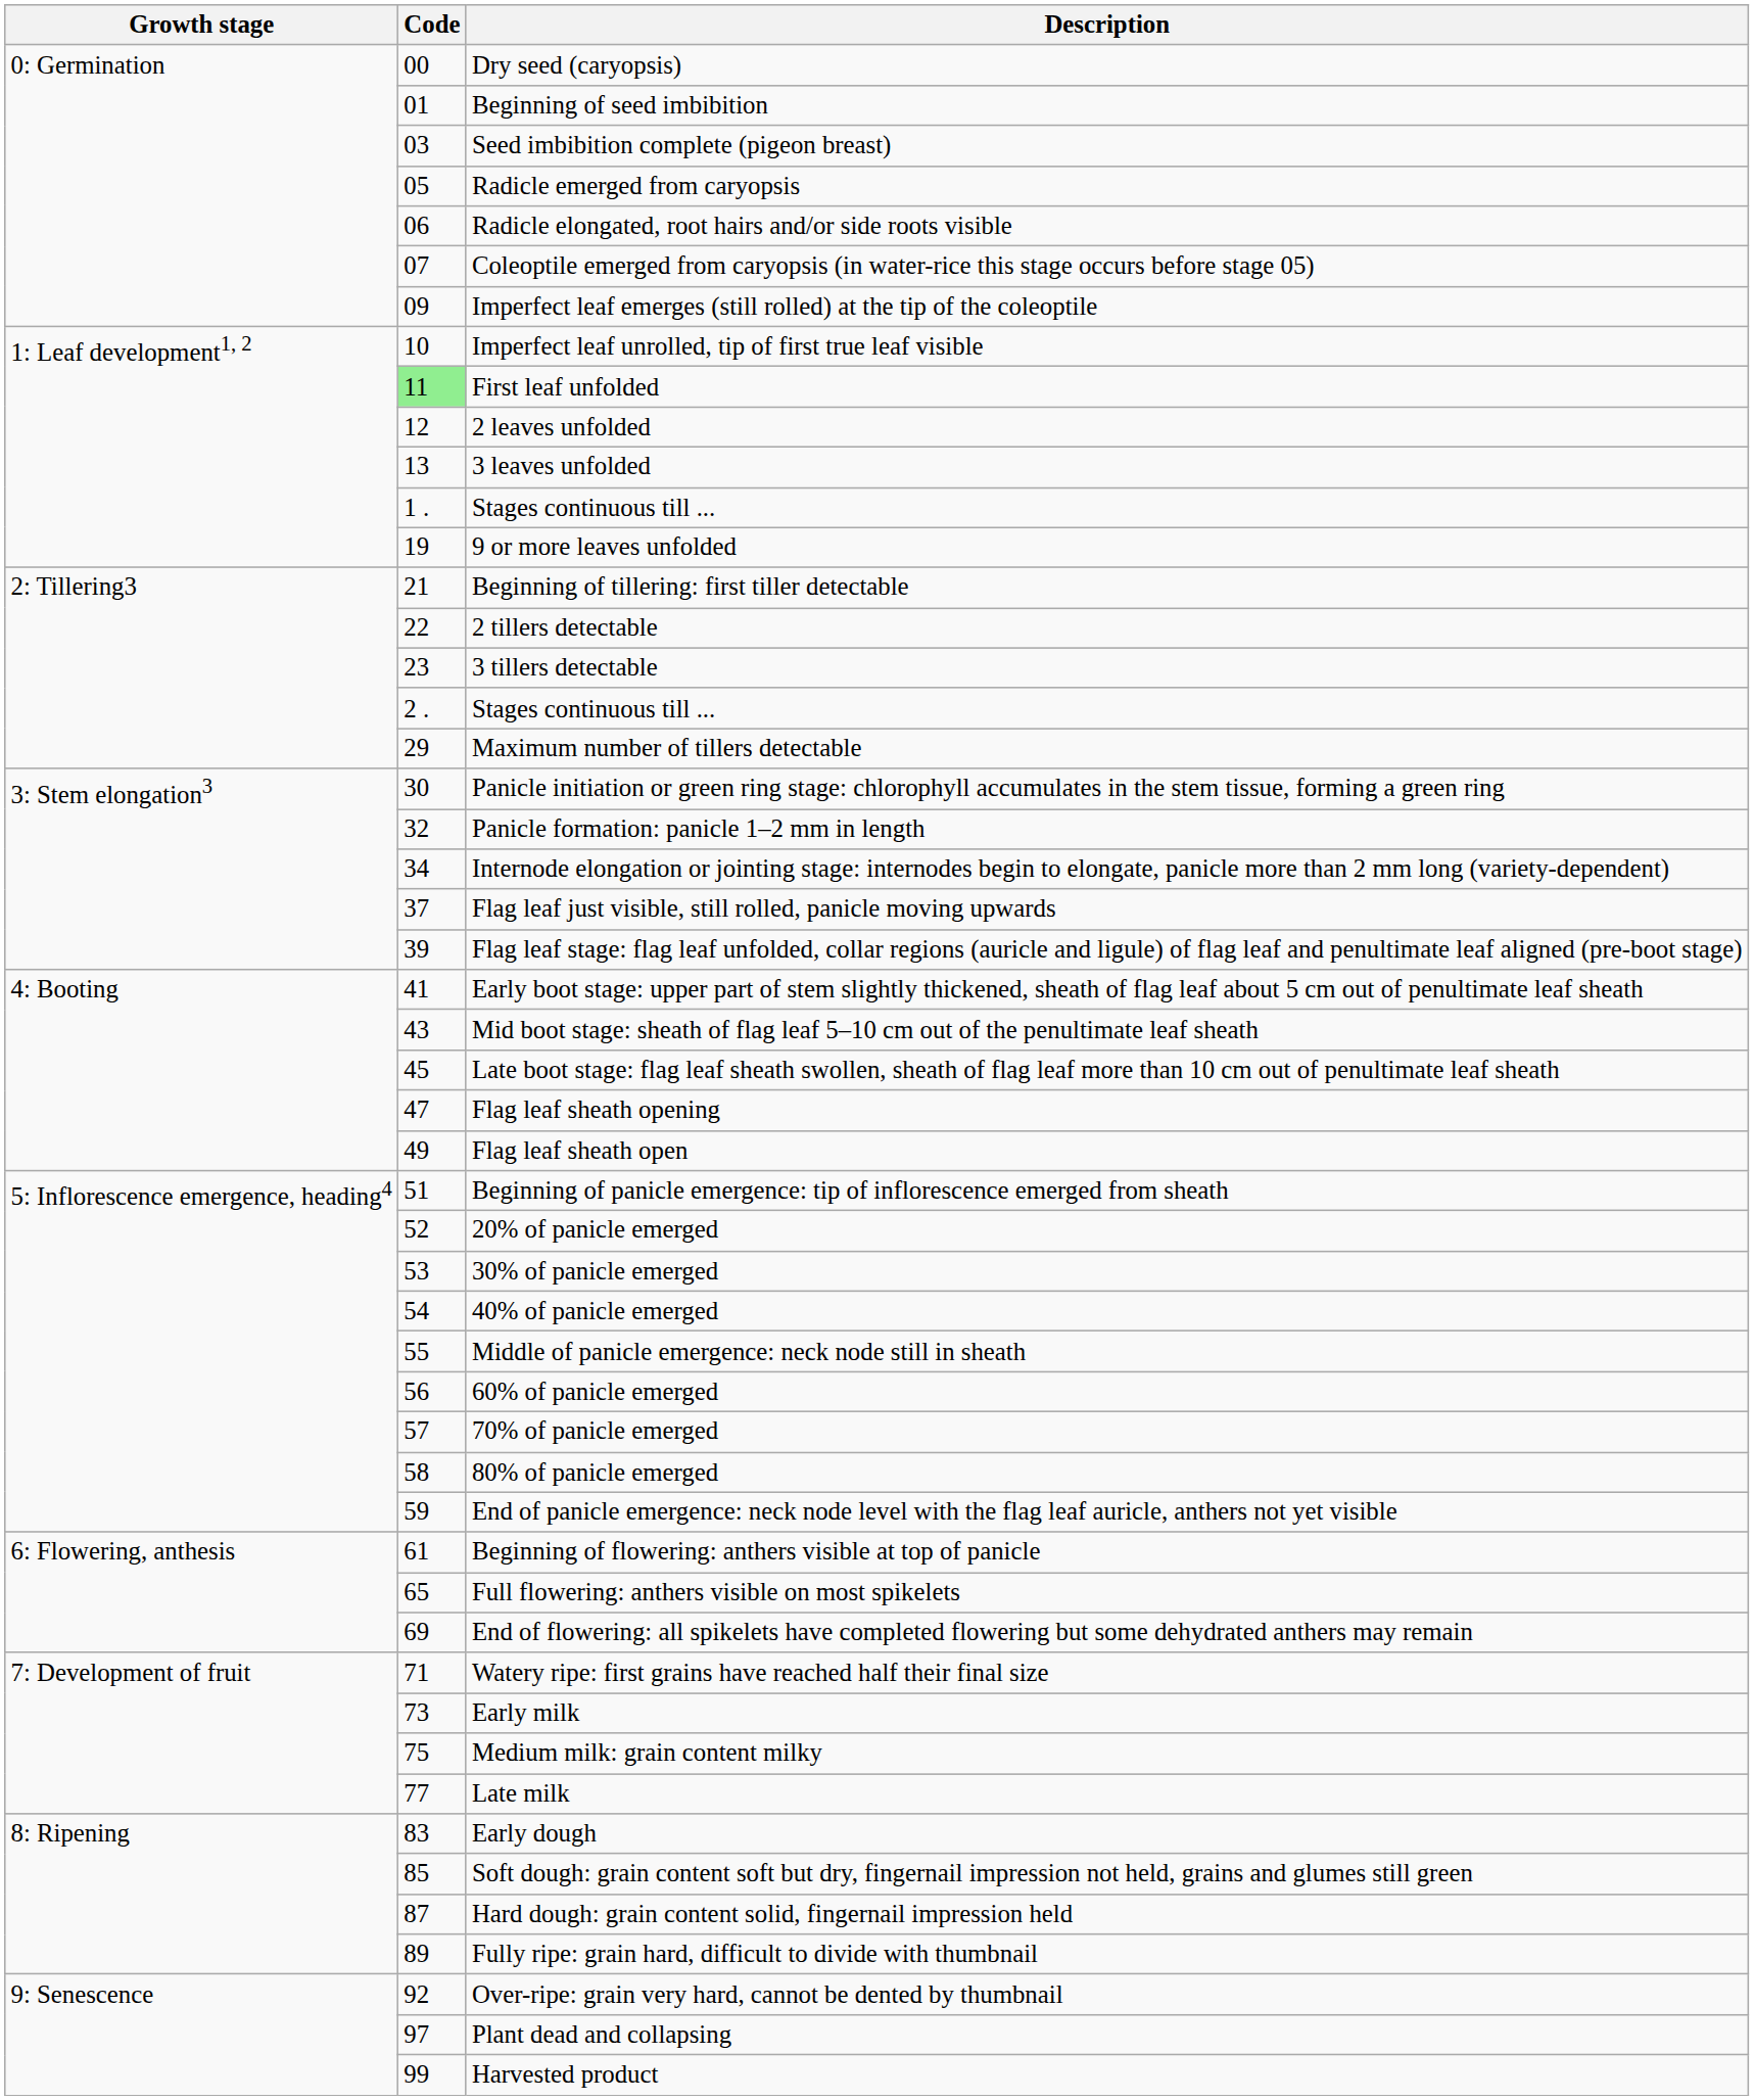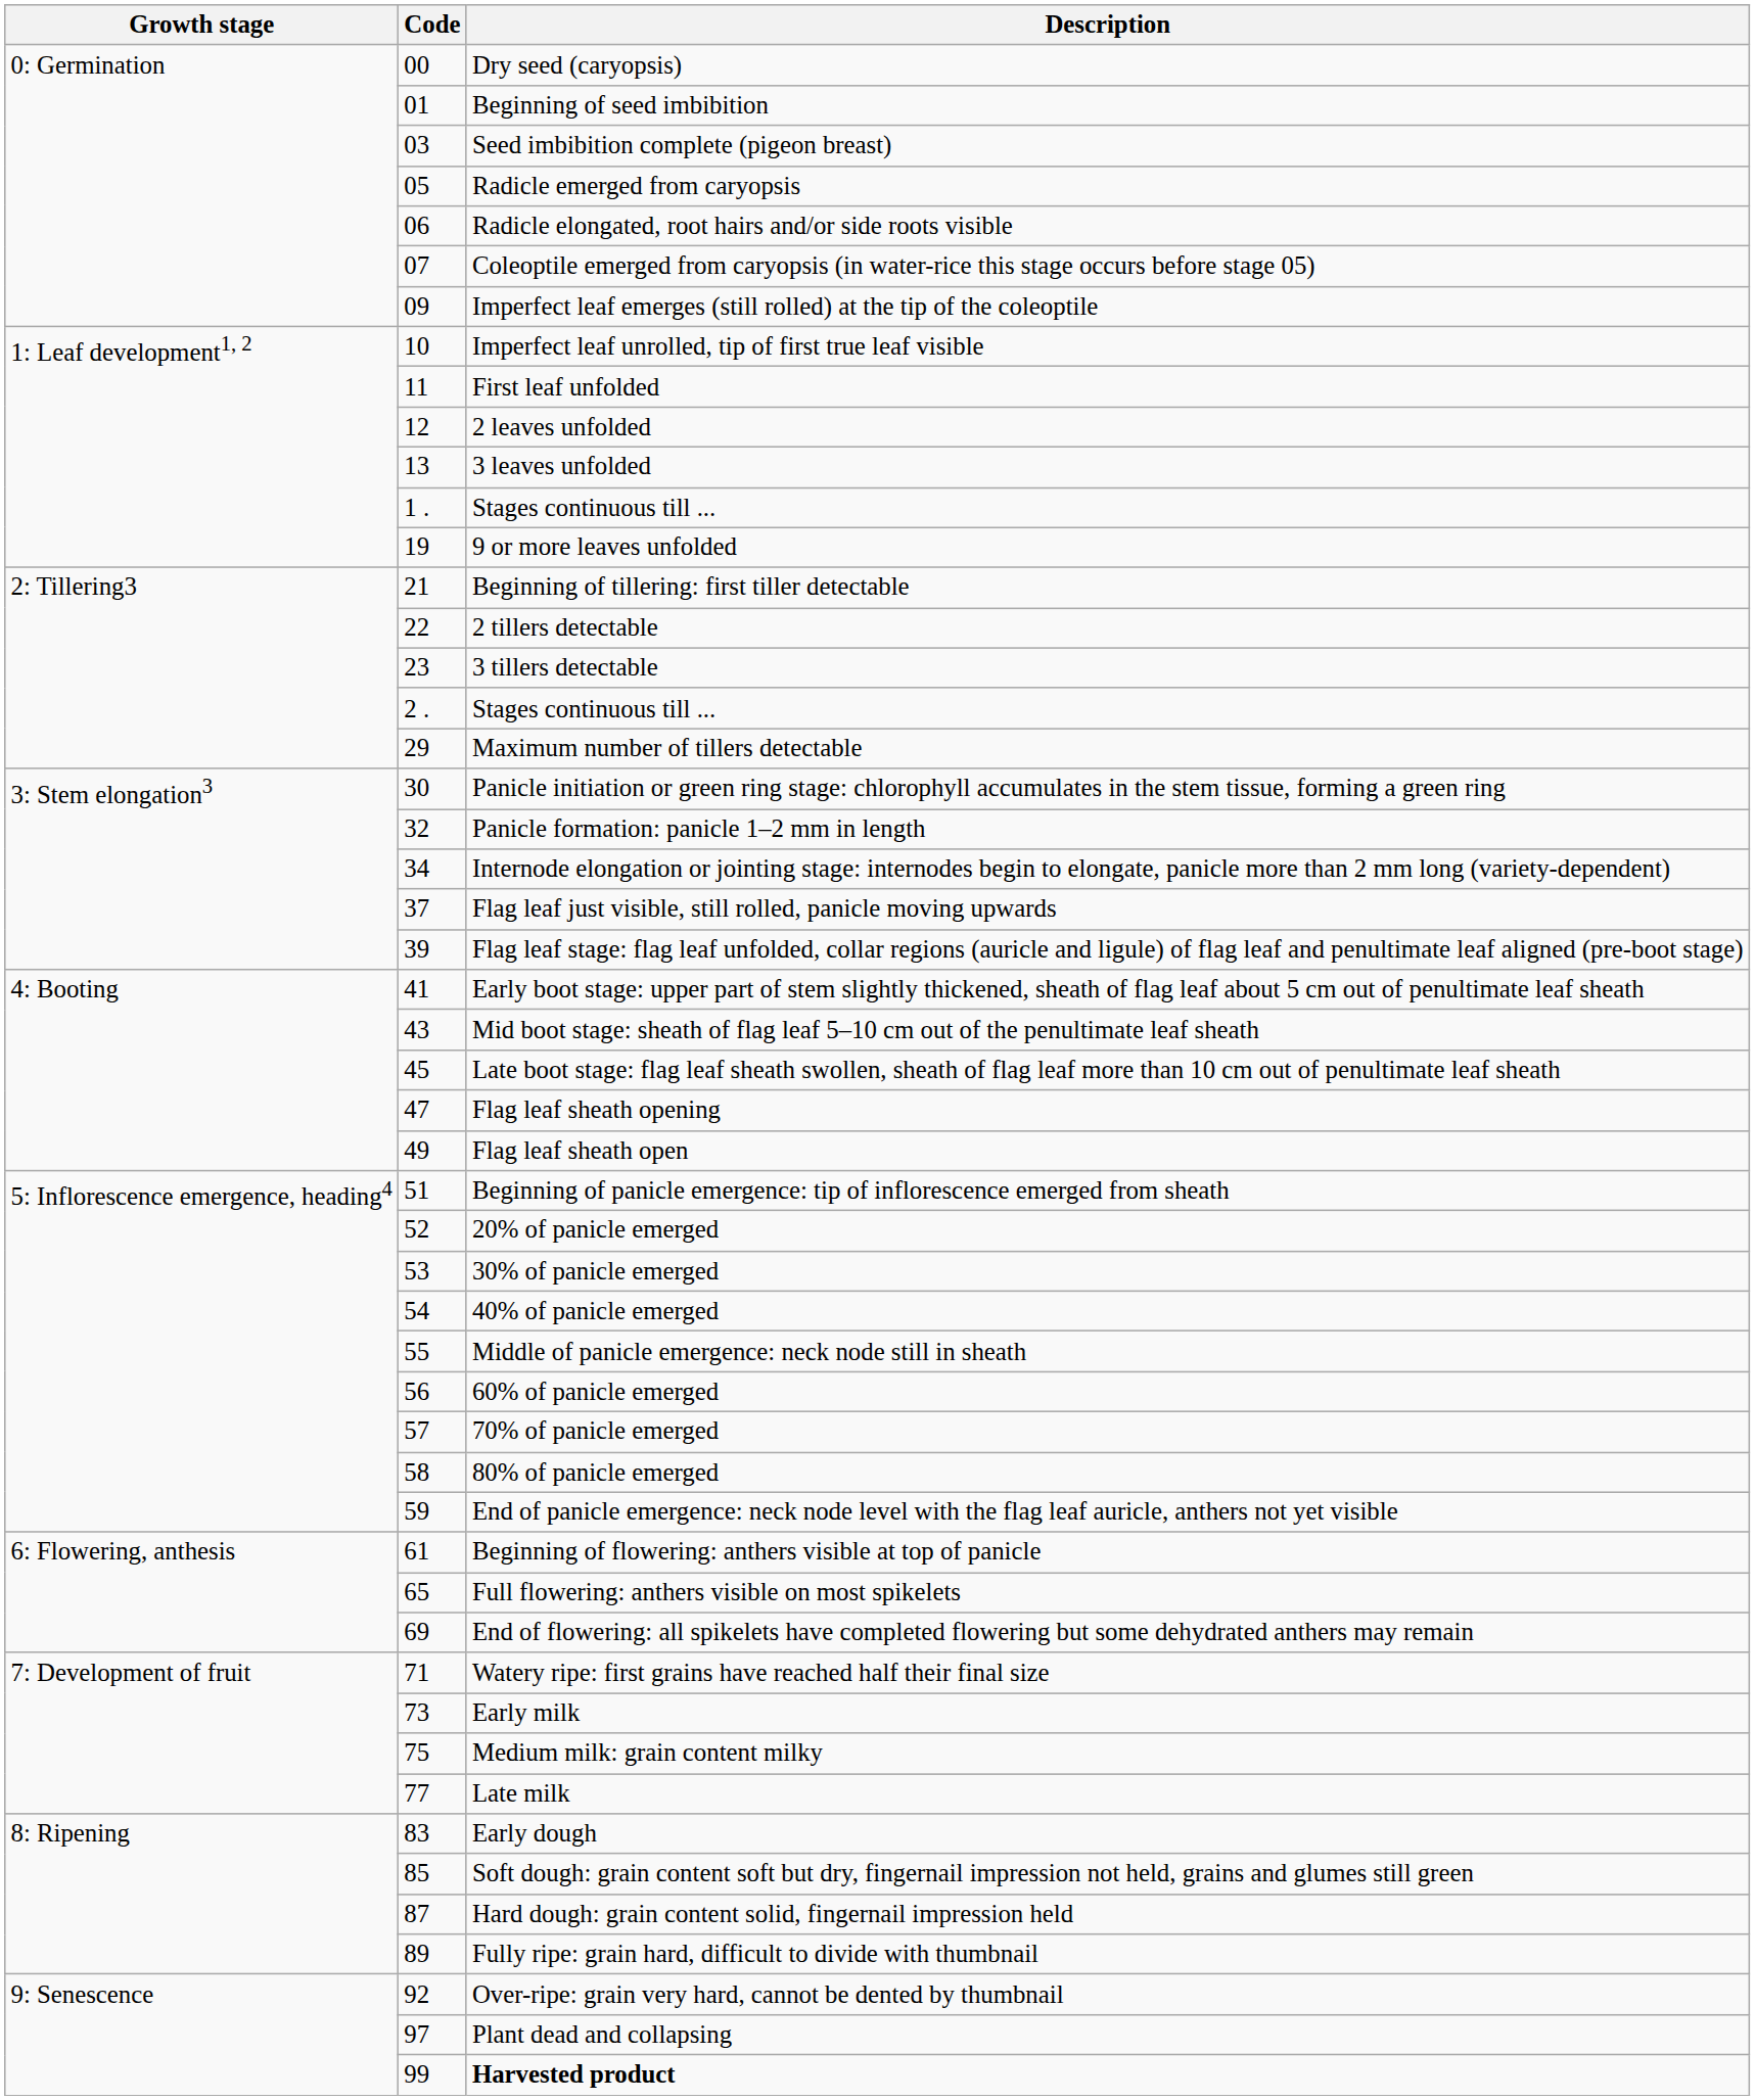First leaf unfolded | Code: lightgreen background -> no background
Harvested product | Description: normal -> bold
